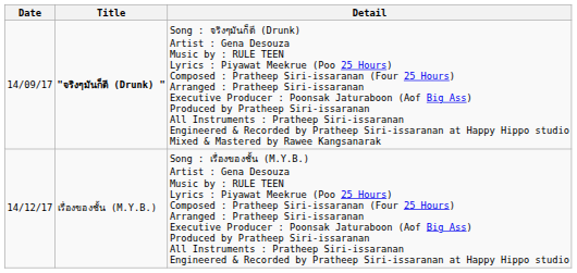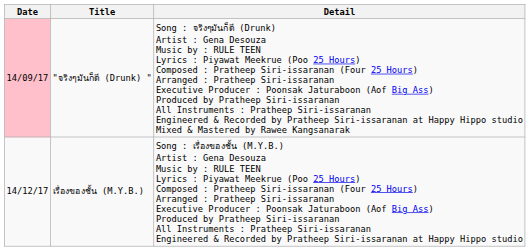row 2 | Date: no background -> pink background
row 2 | Title: bold -> normal
